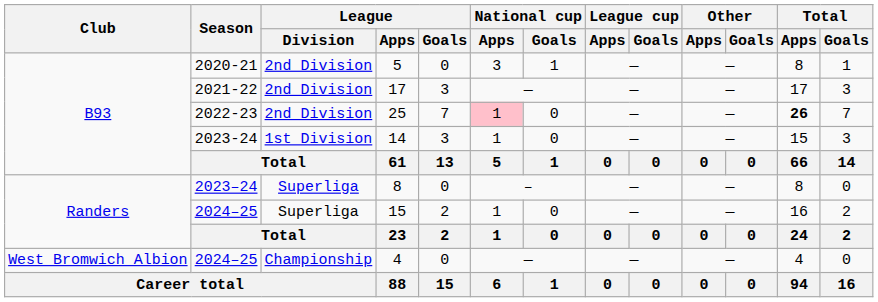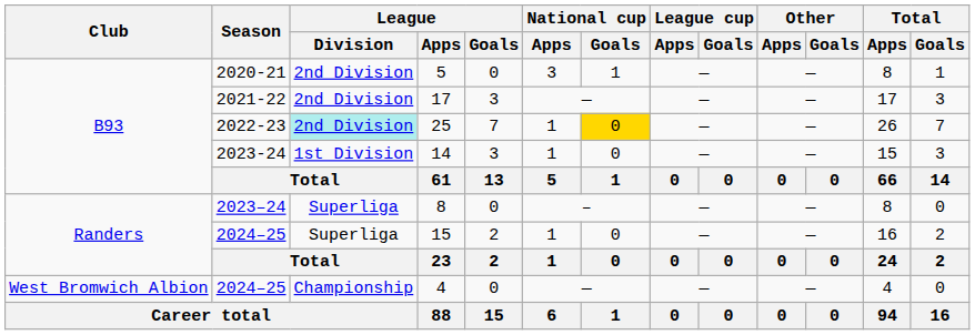25 | League / Division: no background -> paleturquoise background
25 | National cup / Apps: pink background -> no background
25 | National cup / Goals: no background -> gold background
25 | Total / Apps: bold -> normal
